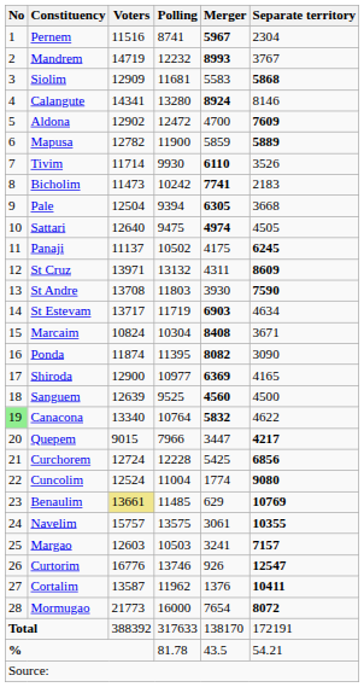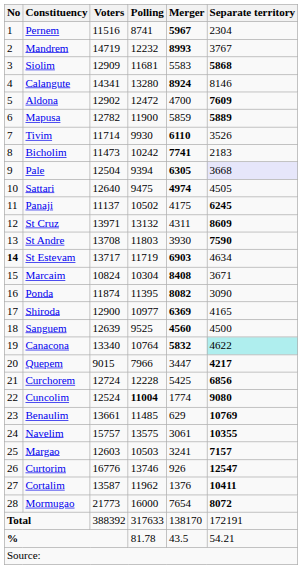Pale | Separate territory: no background -> lavender background
St Estevam | No: normal -> bold
Canacona | No: lightgreen background -> no background
Canacona | Separate territory: no background -> paleturquoise background
Cuncolim | Polling: normal -> bold
Benaulim | Voters: khaki background -> no background
